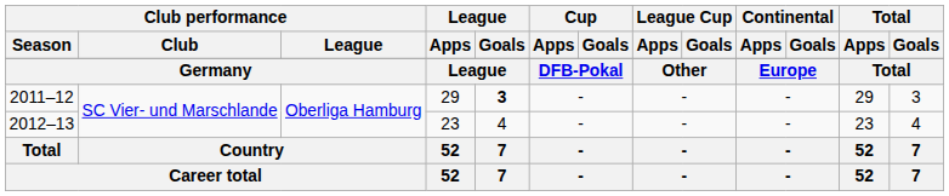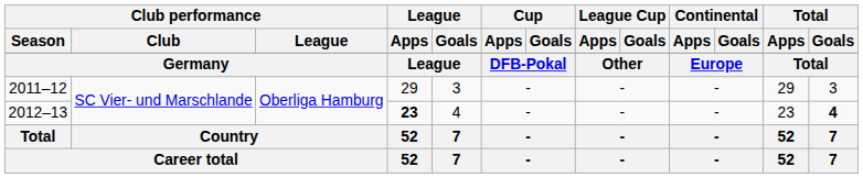2011–12 | League / Goals: bold -> normal
2012–13 | League / Apps: normal -> bold
2012–13 | Total / Goals: normal -> bold
